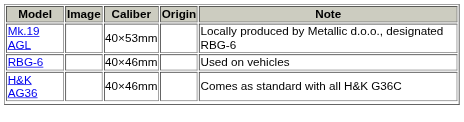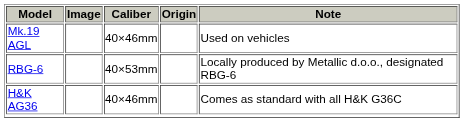Mk.19 AGL | Caliber: 40×53mm -> 40×46mm
Mk.19 AGL | Note: Locally produced by Metallic d.o.o., designated RBG-6 -> Used on vehicles
RBG-6 | Caliber: 40×46mm -> 40×53mm
RBG-6 | Note: Used on vehicles -> Locally produced by Metallic d.o.o., designated RBG-6
